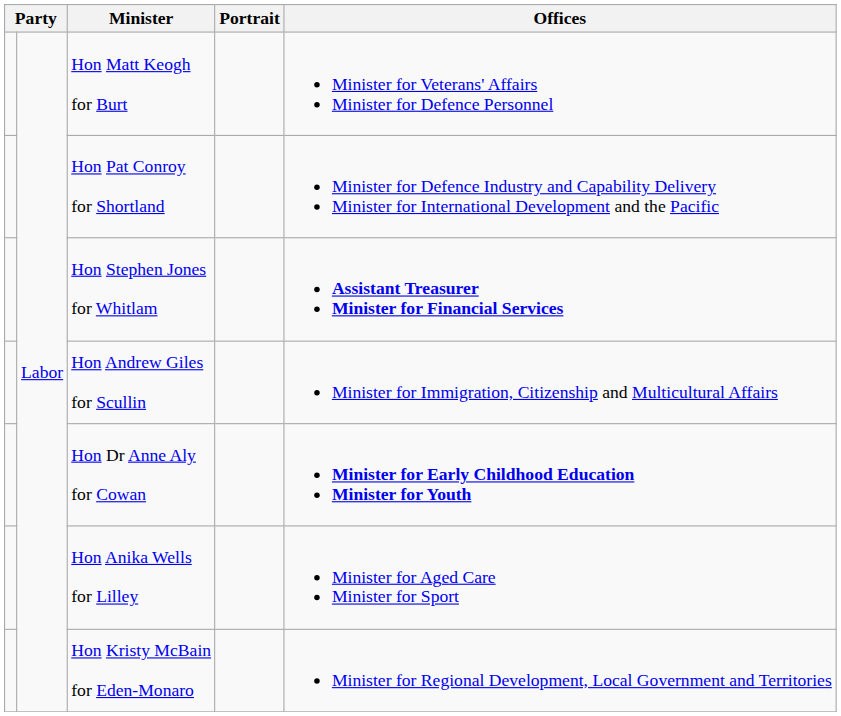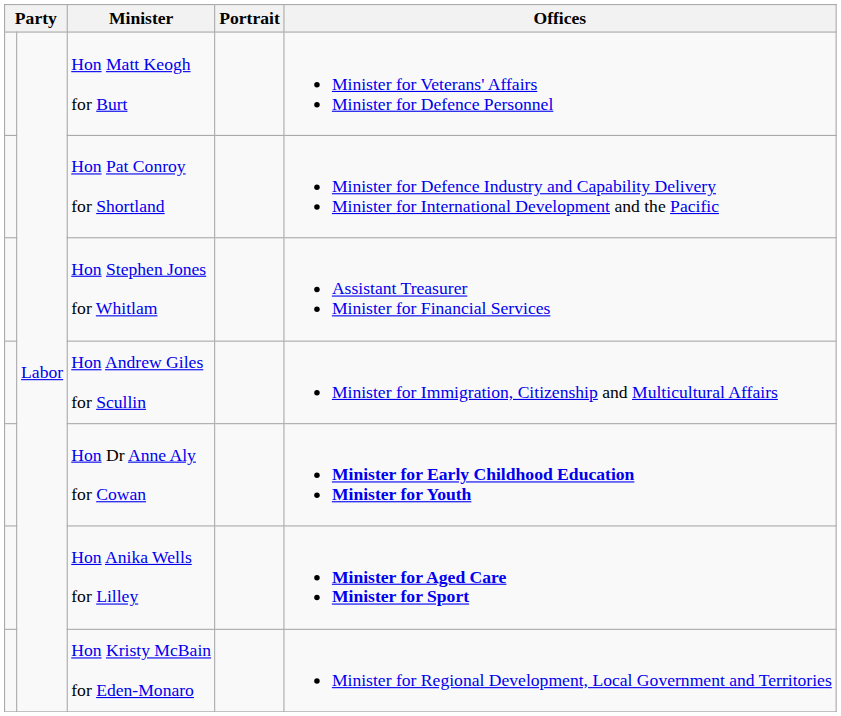Hon Stephen Jones for Whitlam | Offices: bold -> normal
Hon Anika Wells for Lilley | Offices: normal -> bold
